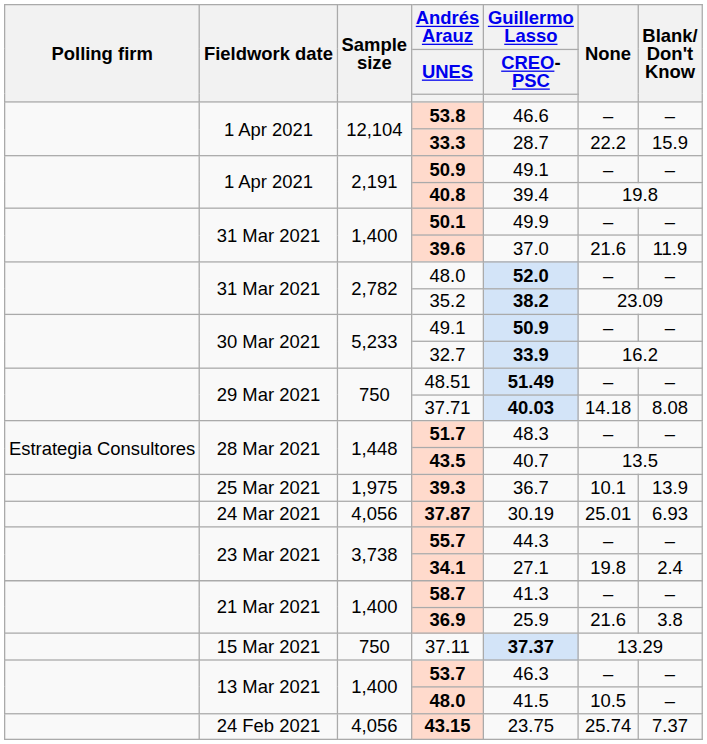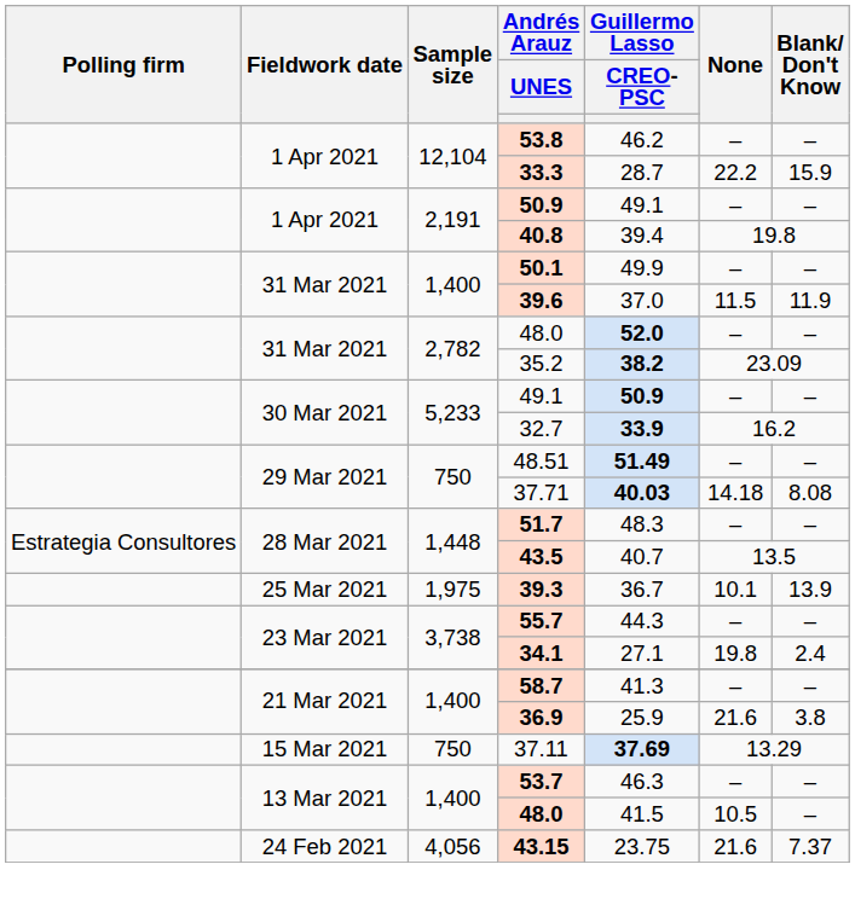53.8 | Guillermo Lasso / CREO-PSC: 46.6 -> 46.2
39.6 | None: 21.6 -> 11.5
- row: 24 Mar 2021 | 4,056 | 37.87 | 30.19 | 25.01 | 6.93
37.11 | Guillermo Lasso / CREO-PSC: 37.37 -> 37.69
43.15 | None: 25.74 -> 21.6
